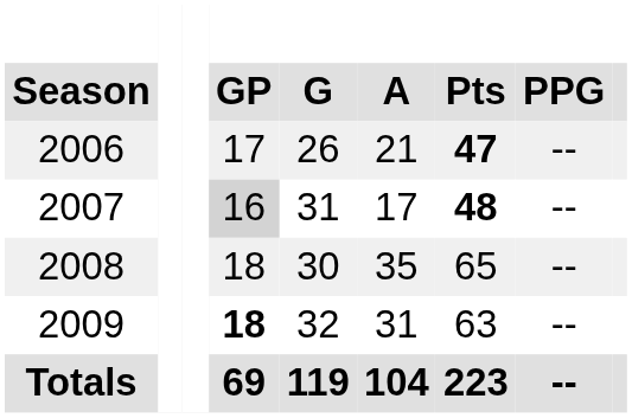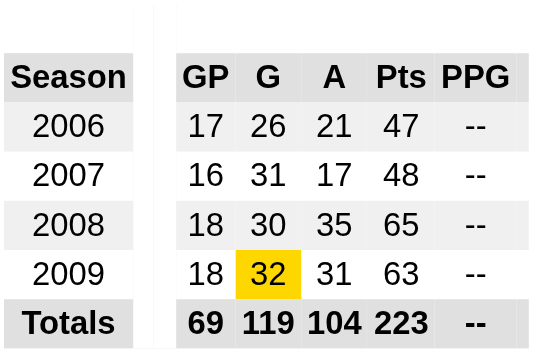2006 | Pts: bold -> normal
2007 | GP: lightgrey background -> no background
2007 | Pts: bold -> normal
2009 | GP: bold -> normal
2009 | G: no background -> gold background
